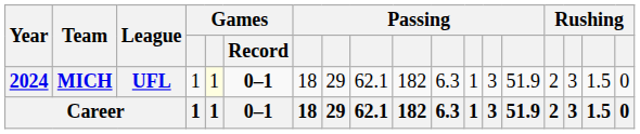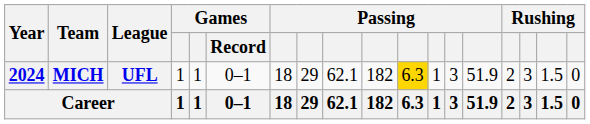MICH | column 5: lightyellow background -> no background
MICH | Games / Record: bold -> normal
MICH | column 11: no background -> gold background
